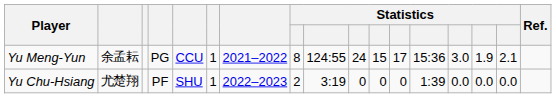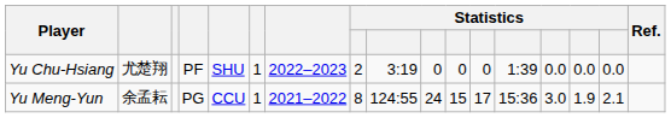rows swapped: Yu Chu-Hsiang <-> Yu Meng-Yun
